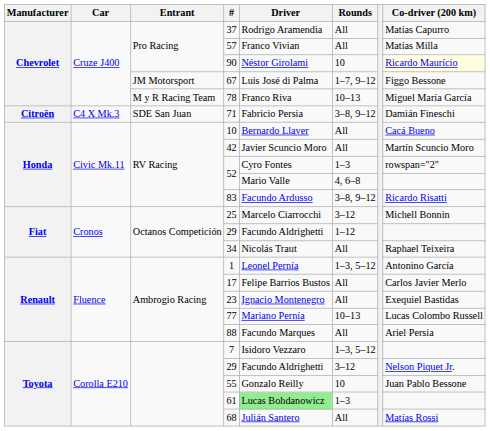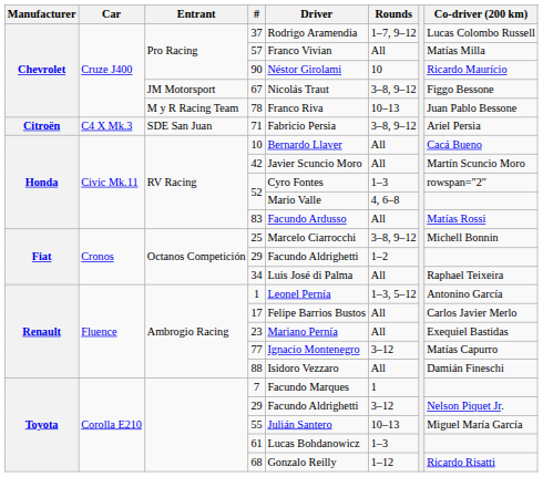37 | Rounds: All -> 1–7, 9–12
37 | Co-driver (200 km): Matías Capurro -> Lucas Colombo Russell
90 | Co-driver (200 km): lightyellow background -> no background
67 | Driver: Luis José di Palma -> Nicolás Traut
67 | Rounds: 1–7, 9–12 -> 3–8, 9–12
78 | Co-driver (200 km): Miguel María García -> Juan Pablo Bessone
71 | Co-driver (200 km): Damián Fineschi -> Ariel Persia
83 | Rounds: 3–8, 9–12 -> All
83 | Co-driver (200 km): Ricardo Risatti -> Matías Rossi
25 | Rounds: 3–12 -> 3–8, 9–12
Octanos Competición / 29 | Rounds: 1–12 -> 1–2
34 | Driver: Nicolás Traut -> Luis José di Palma
23 | Driver: Ignacio Montenegro -> Mariano Pernía
77 | Driver: Mariano Pernía -> Ignacio Montenegro
77 | Rounds: 10–13 -> 3–12
77 | Co-driver (200 km): Lucas Colombo Russell -> Matías Capurro
88 | Driver: Facundo Marques -> Isidoro Vezzaro
88 | Co-driver (200 km): Ariel Persia -> Damián Fineschi
7 | Driver: Isidoro Vezzaro -> Facundo Marques
7 | Rounds: 1–3, 5–12 -> 1
55 | Driver: Gonzalo Reilly -> Julián Santero
55 | Rounds: 10 -> 10–13
55 | Co-driver (200 km): Juan Pablo Bessone -> Miguel María García
61 | Driver: lightgreen background -> no background
68 | Driver: Julián Santero -> Gonzalo Reilly
68 | Rounds: All -> 1–12
68 | Co-driver (200 km): Matías Rossi -> Ricardo Risatti
